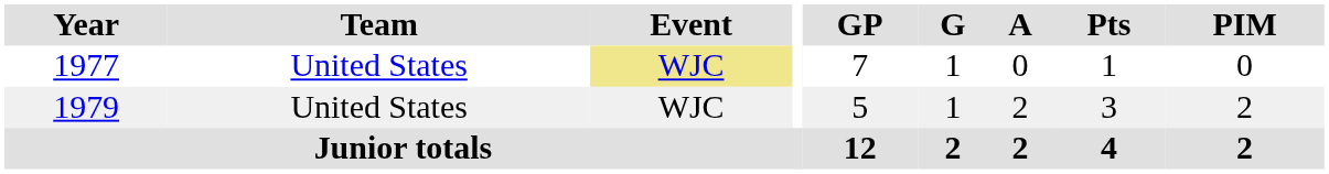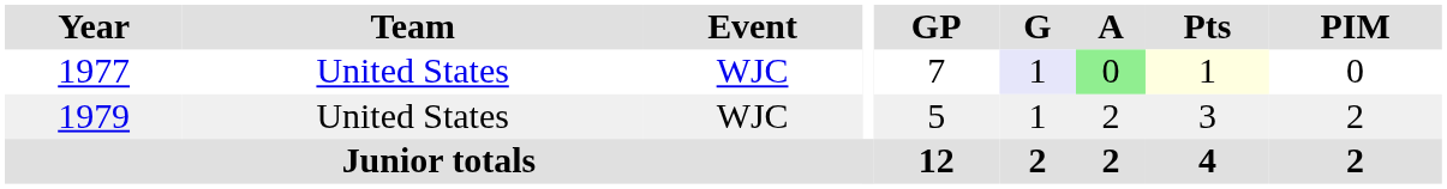1977 | Event: khaki background -> no background
1977 | G: no background -> lavender background
1977 | A: no background -> lightgreen background
1977 | Pts: no background -> lightyellow background
